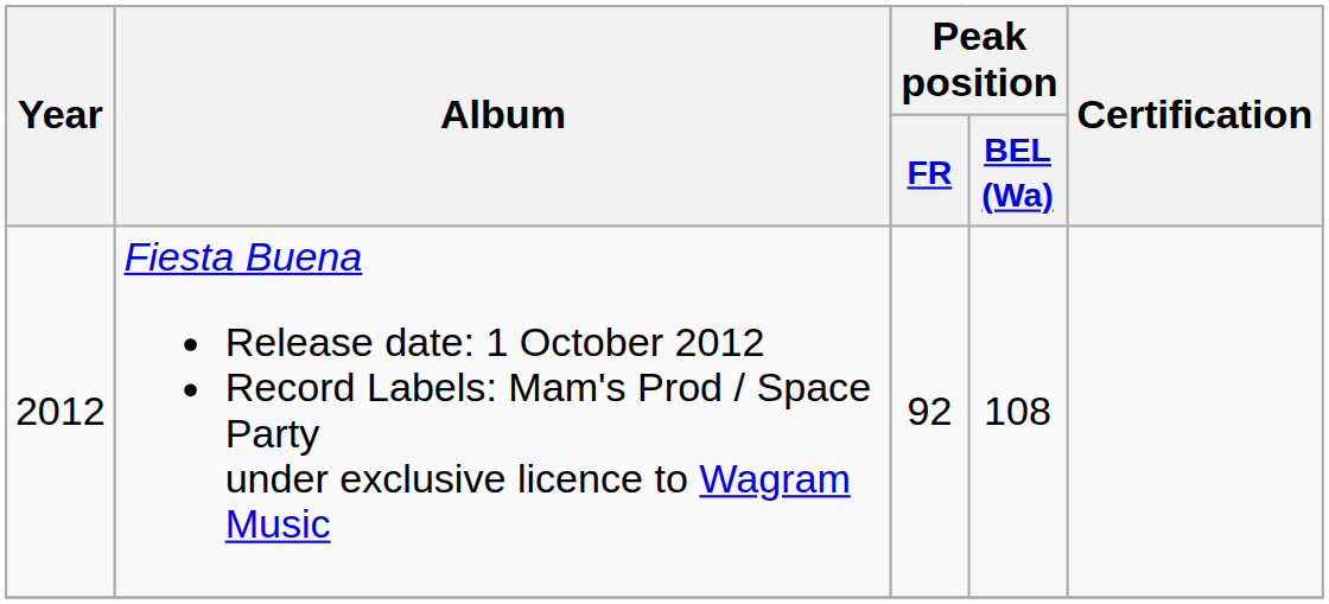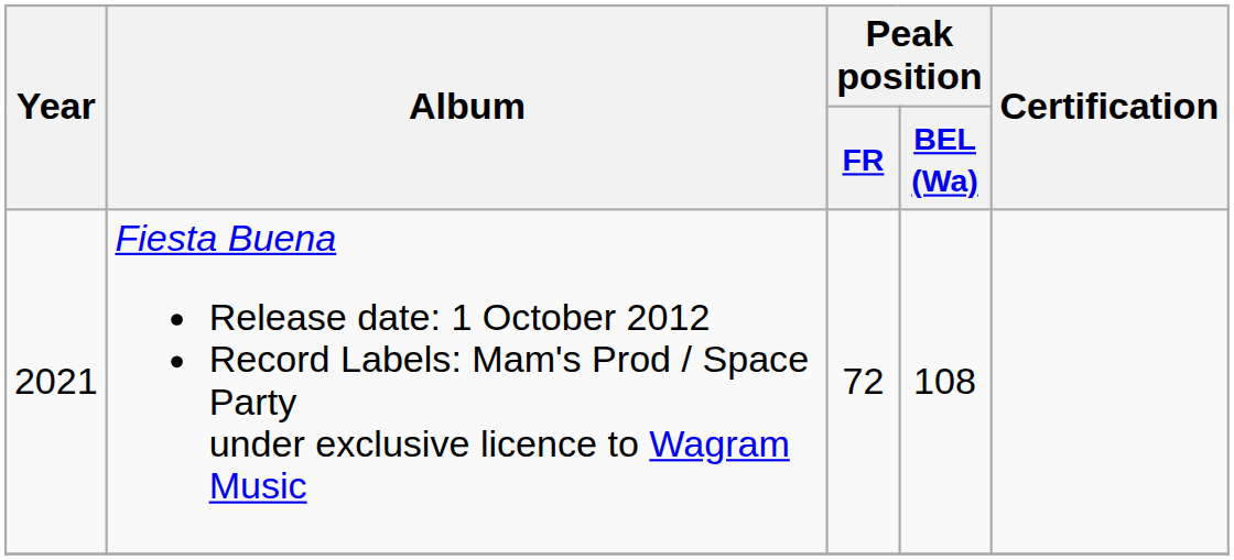row 3 | Year: 2012 -> 2021
row 3 | Peak position / FR: 92 -> 72
